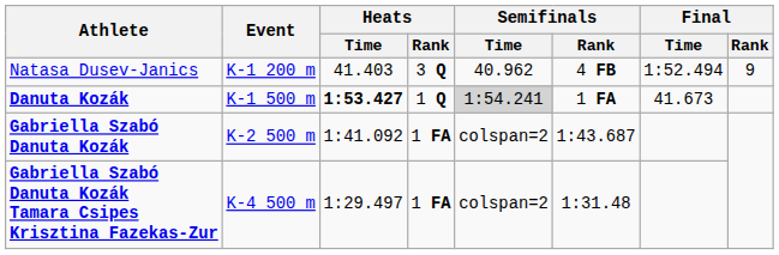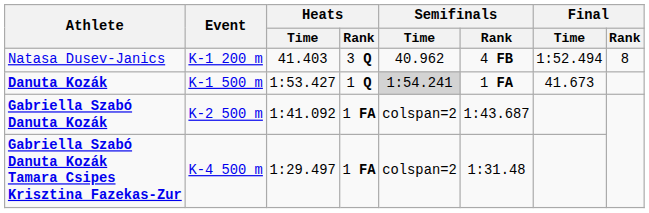Natasa Dusev-Janics | Final / Rank: 9 -> 8
Danuta Kozák | Heats / Time: bold -> normal
